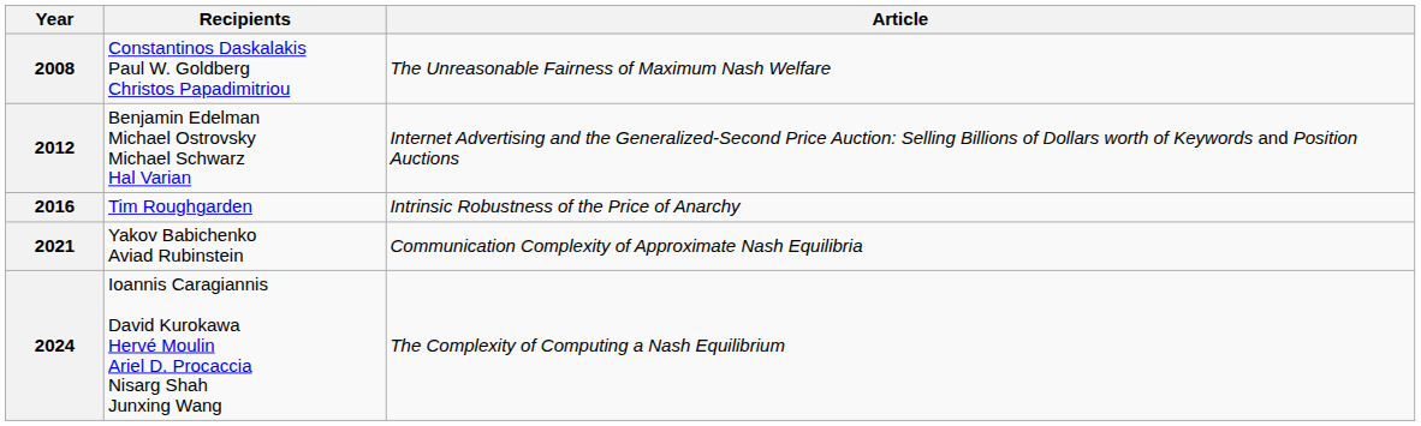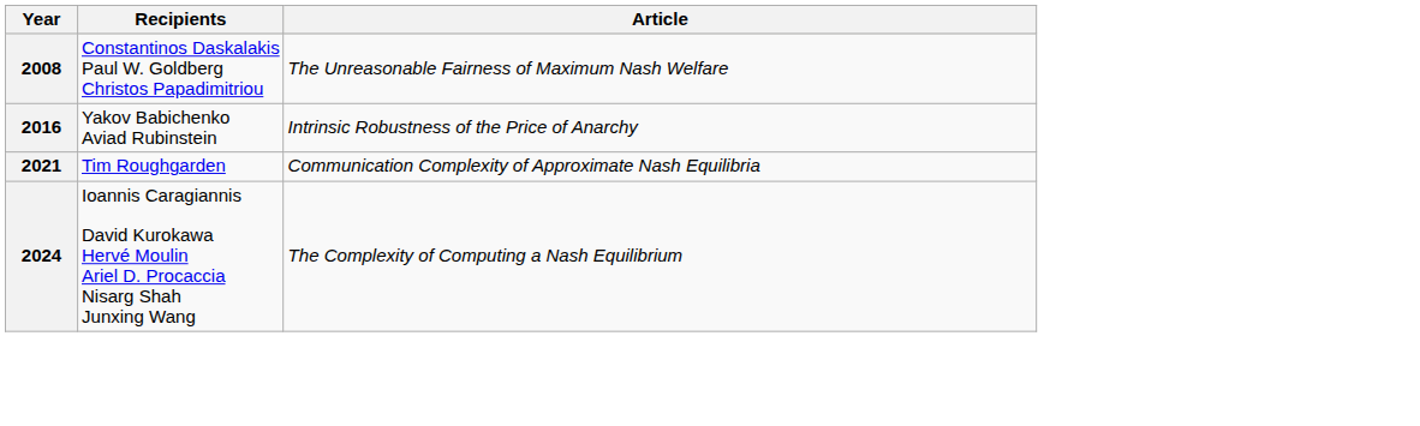- row: 2012 | Benjamin Edelman Michael Ostrovsky Michael Schwarz Hal Varian | Internet Advertising and the Generalized-Second Price Auction: Selling Billions of Dollars worth of Keywords and Position Auctions
2016 | Recipients: Tim Roughgarden -> Yakov Babichenko Aviad Rubinstein
2021 | Recipients: Yakov Babichenko Aviad Rubinstein -> Tim Roughgarden
